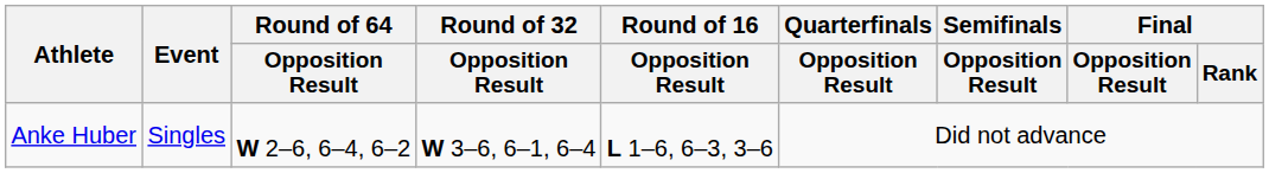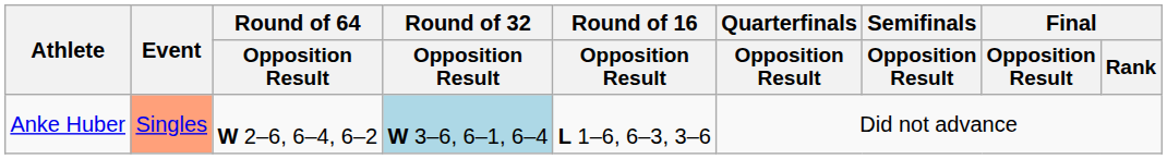Anke Huber | Event: no background -> lightsalmon background
Anke Huber | Round of 32 / Opposition Result: no background -> lightblue background
